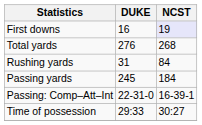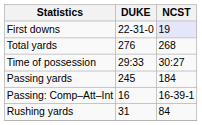First downs | DUKE: 16 -> 22-31-0
rows swapped: Rushing yards <-> Time of possession
Passing: Comp–Att–Int | DUKE: 22-31-0 -> 16
